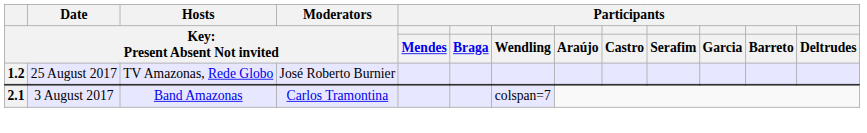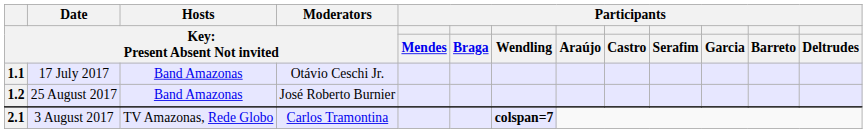+ row: 1.1 | 17 July 2017 | Band Amazonas | Otávio Ceschi Jr.
1.2 | column 3: TV Amazonas, Rede Globo -> Band Amazonas
2.1 | column 3: Band Amazonas -> TV Amazonas, Rede Globo
2.1 | Participants / Wendling: normal -> bold
